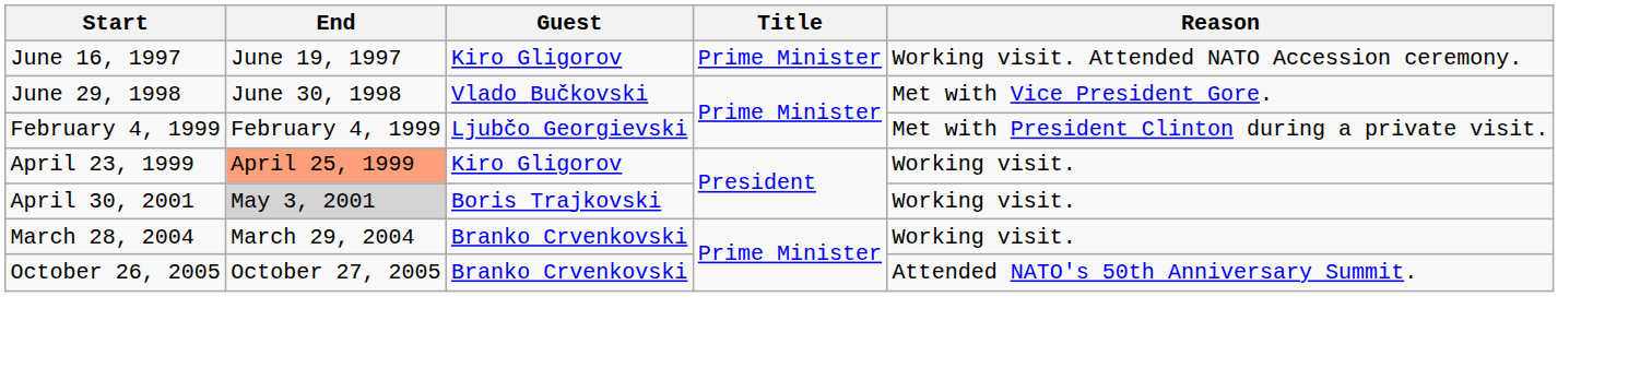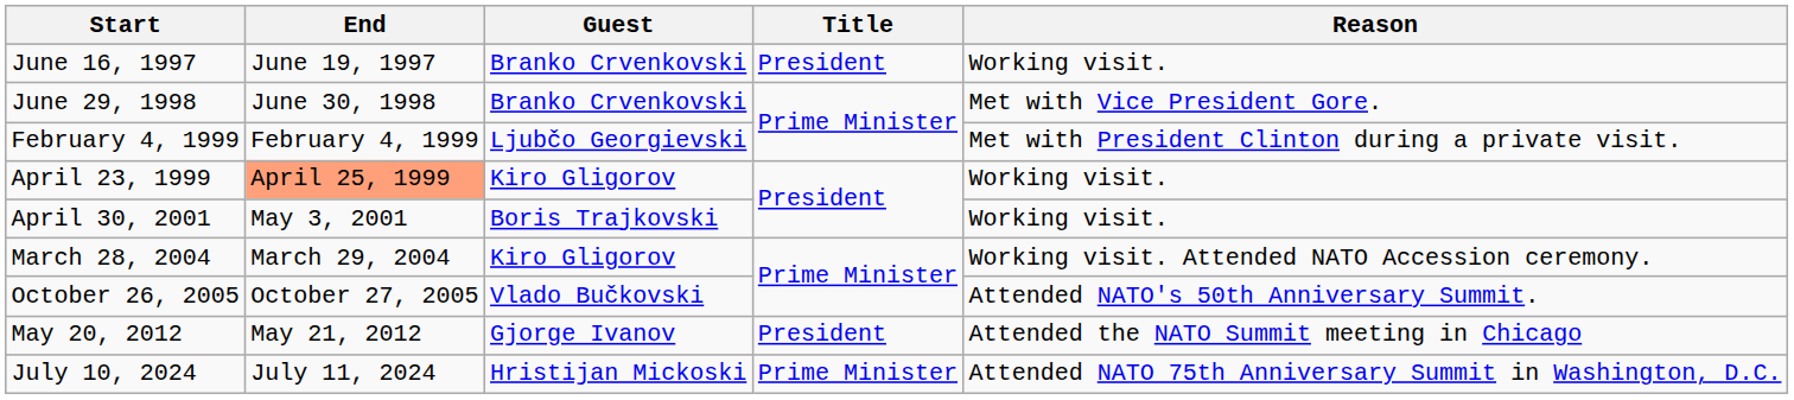June 16, 1997 | Guest: Kiro Gligorov -> Branko Crvenkovski
June 16, 1997 | Title: Prime Minister -> President
June 16, 1997 | Reason: Working visit. Attended NATO Accession ceremony. -> Working visit.
June 29, 1998 | Guest: Vlado Bučkovski -> Branko Crvenkovski
April 30, 2001 | End: lightgrey background -> no background
March 28, 2004 | Guest: Branko Crvenkovski -> Kiro Gligorov
March 28, 2004 | Reason: Working visit. -> Working visit. Attended NATO Accession ceremony.
October 26, 2005 | Guest: Branko Crvenkovski -> Vlado Bučkovski
+ row: May 20, 2012 | May 21, 2012 | Gjorge Ivanov | President | Attended the NATO Summit meeting in Chicago
+ row: July 10, 2024 | July 11, 2024 | Hristijan Mickoski | Prime Minister | Attended NATO 75th Anniversary Summit in Washington, D.C.
